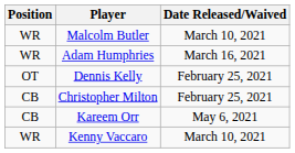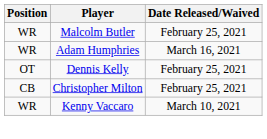Malcolm Butler | Date Released/Waived: March 10, 2021 -> February 25, 2021
- row: CB | Kareem Orr | May 6, 2021
